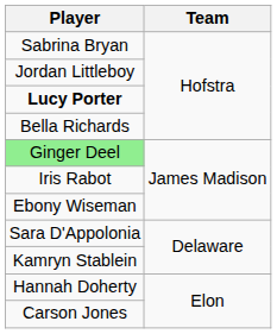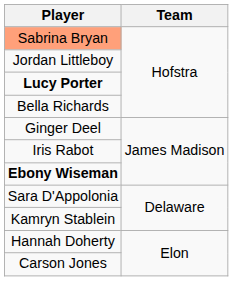Sabrina Bryan | Player: no background -> lightsalmon background
Ginger Deel | Player: lightgreen background -> no background
Ebony Wiseman | Player: normal -> bold
